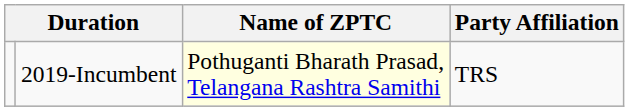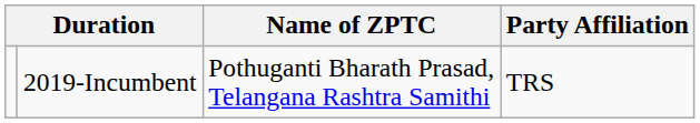2019-Incumbent | Name of ZPTC: lightyellow background -> no background
